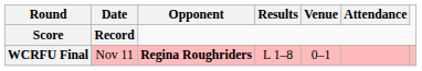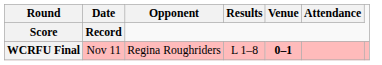WCRFU Final | Opponent: bold -> normal
WCRFU Final | Venue: normal -> bold
